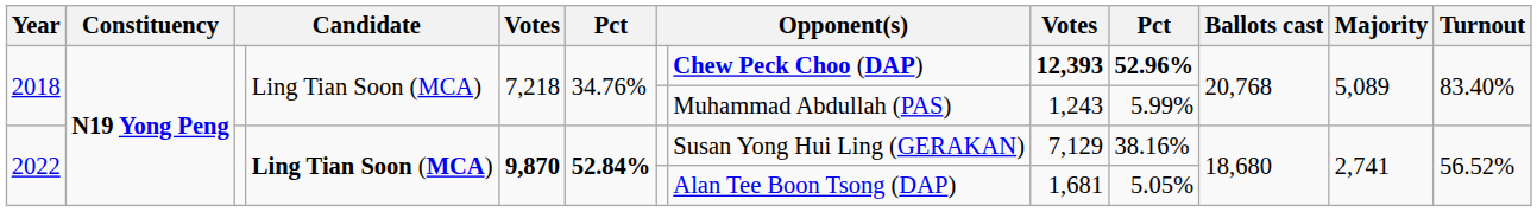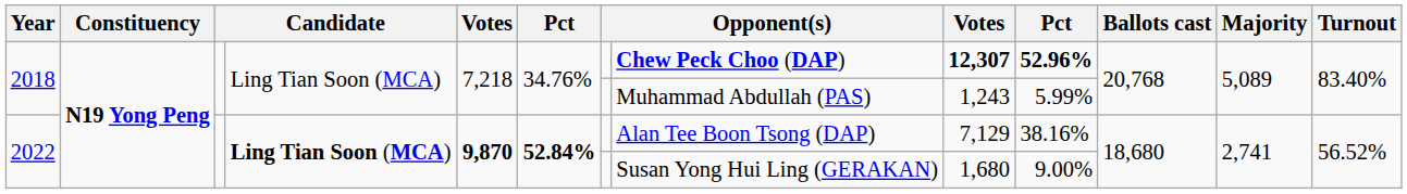row 2 | column 9: 12,393 -> 12,307
row 4 | column 8: Susan Yong Hui Ling (GERAKAN) -> Alan Tee Boon Tsong (DAP)
row 5 | column 8: Alan Tee Boon Tsong (DAP) -> Susan Yong Hui Ling (GERAKAN)
row 5 | column 9: 1,681 -> 1,680
row 5 | column 10: 5.05% -> 9.00%
